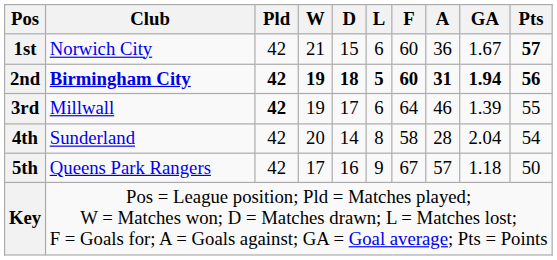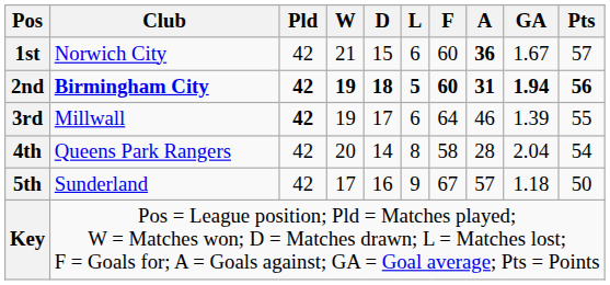1st | A: normal -> bold
1st | Pts: bold -> normal
4th | Club: Sunderland -> Queens Park Rangers
5th | Club: Queens Park Rangers -> Sunderland
